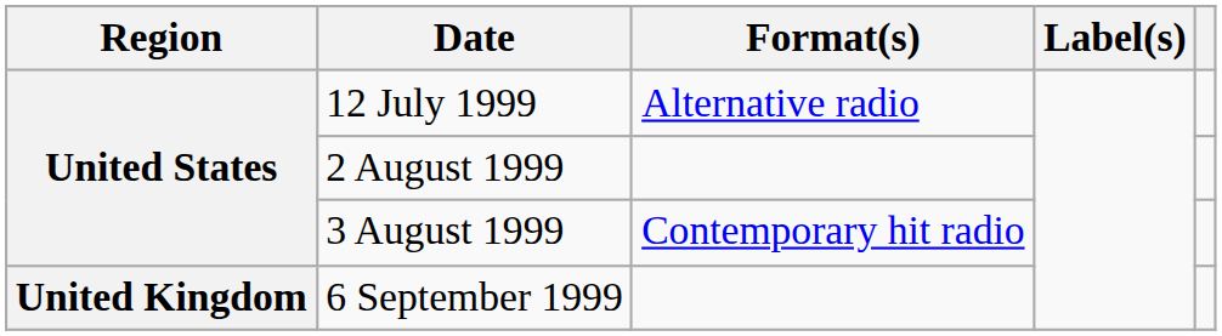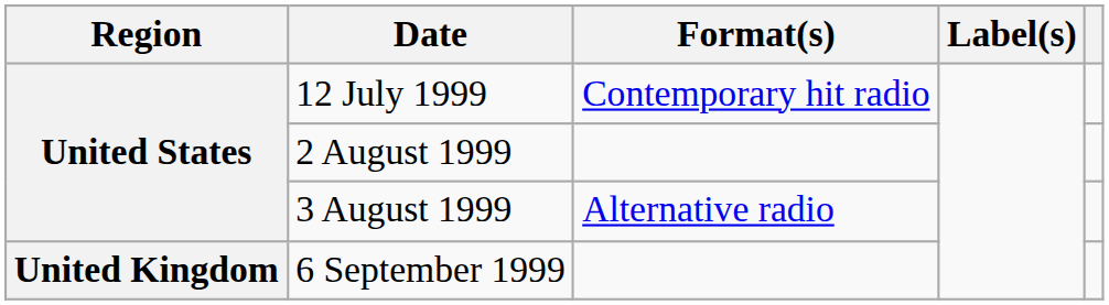12 July 1999 | Format(s): Alternative radio -> Contemporary hit radio
3 August 1999 | Format(s): Contemporary hit radio -> Alternative radio
